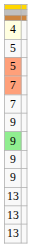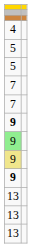row 4 | column 1: lightyellow background -> no background
row 6 | column 1: lightsalmon background -> no background
row 7 | column 1: lightsalmon background -> no background
row 9 | column 1: normal -> bold
row 11 | column 1: no background -> khaki background
row 12 | column 1: normal -> bold
